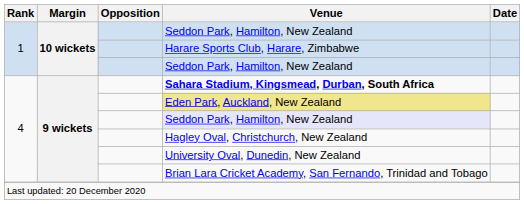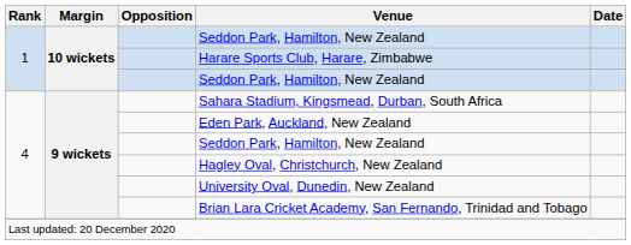Sahara Stadium, Kingsmead, Durban, South Africa | Venue: bold -> normal
Eden Park, Auckland, New Zealand | Venue: khaki background -> no background
4 / Seddon Park, Hamilton, New Zealand | Venue: lavender background -> no background
